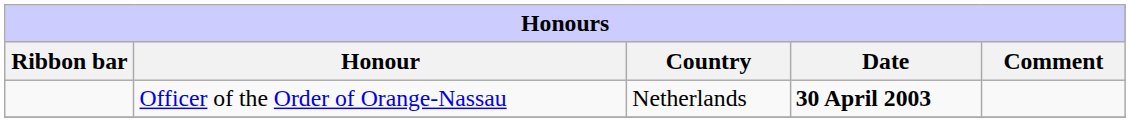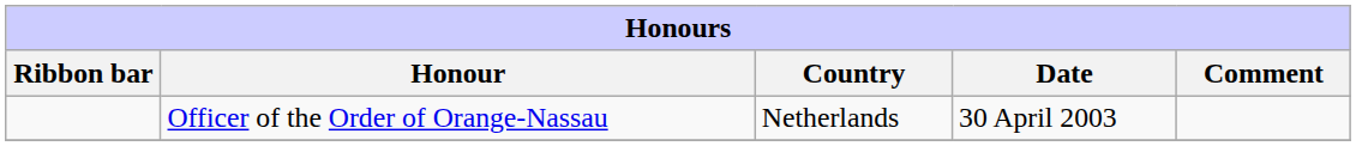Officer of the Order of Orange-Nassau | Date: bold -> normal
